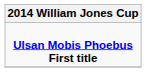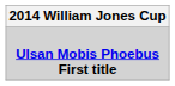row 2 | column 1: no background -> lightgrey background
